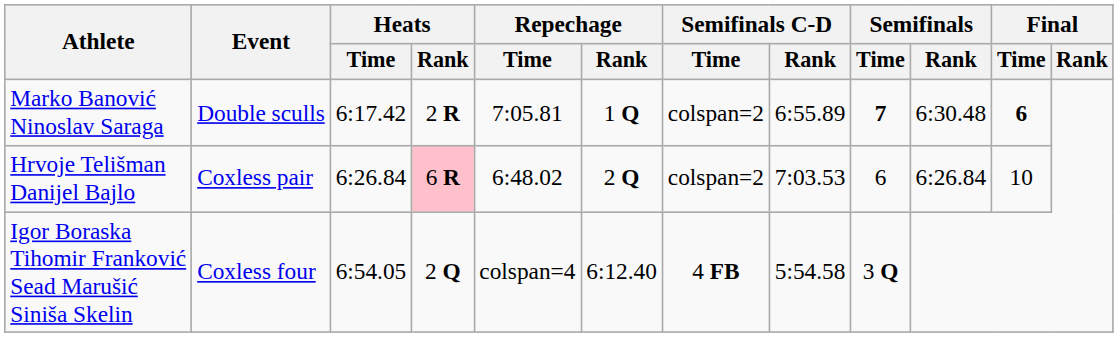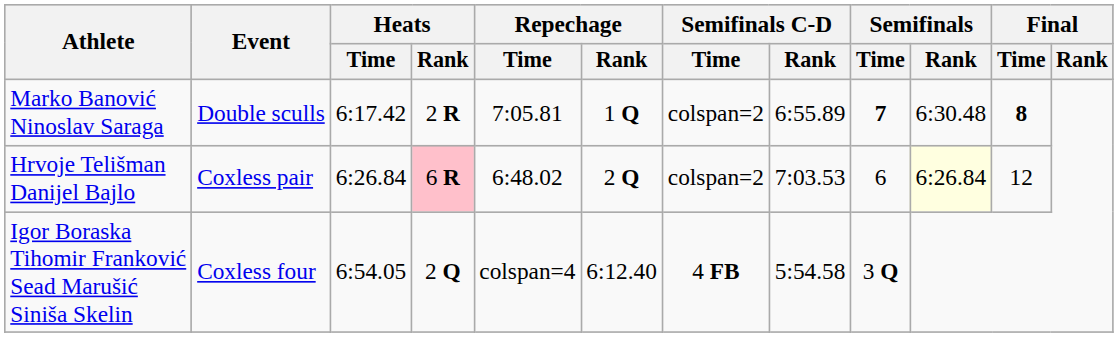Marko Banović Ninoslav Saraga | Final / Time: 6 -> 8
Hrvoje Telišman Danijel Bajlo | Semifinals / Rank: no background -> lightyellow background
Hrvoje Telišman Danijel Bajlo | Final / Time: 10 -> 12
